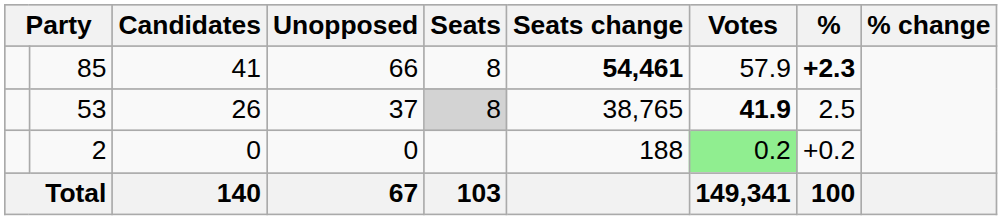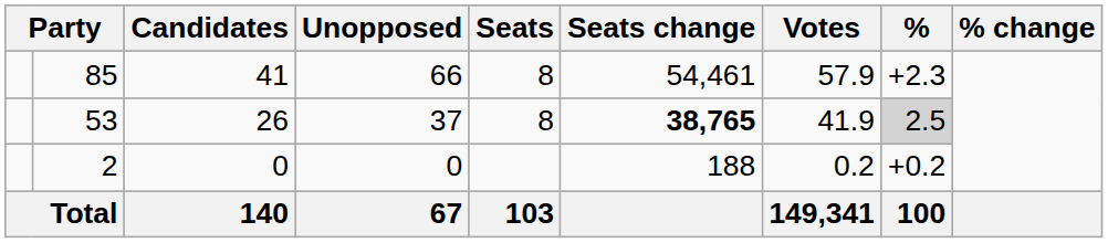85 | Seats change: bold -> normal
85 | %: bold -> normal
53 | Seats: lightgrey background -> no background
53 | Seats change: normal -> bold
53 | Votes: bold -> normal
53 | %: no background -> lightgrey background
2 | Votes: lightgreen background -> no background
